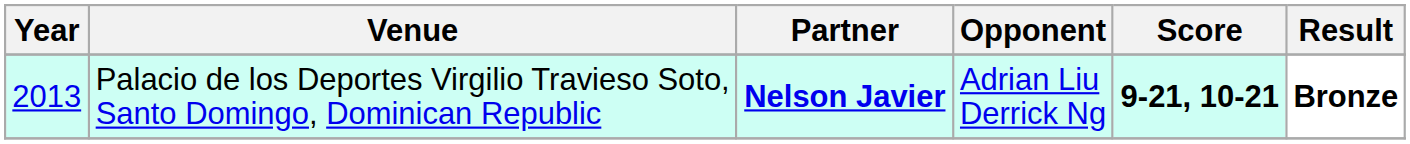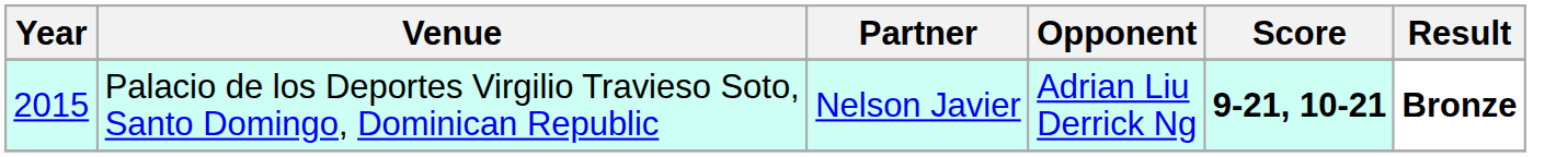row 2 | Year: 2013 -> 2015
row 2 | Partner: bold -> normal
